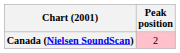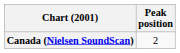Canada (Nielsen SoundScan) | Peak position: pink background -> no background
